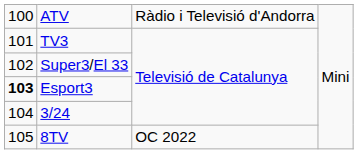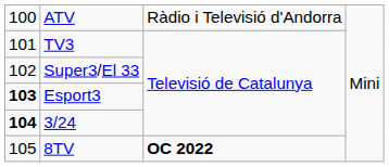3/24 | column 1: normal -> bold
8TV | column 3: normal -> bold
